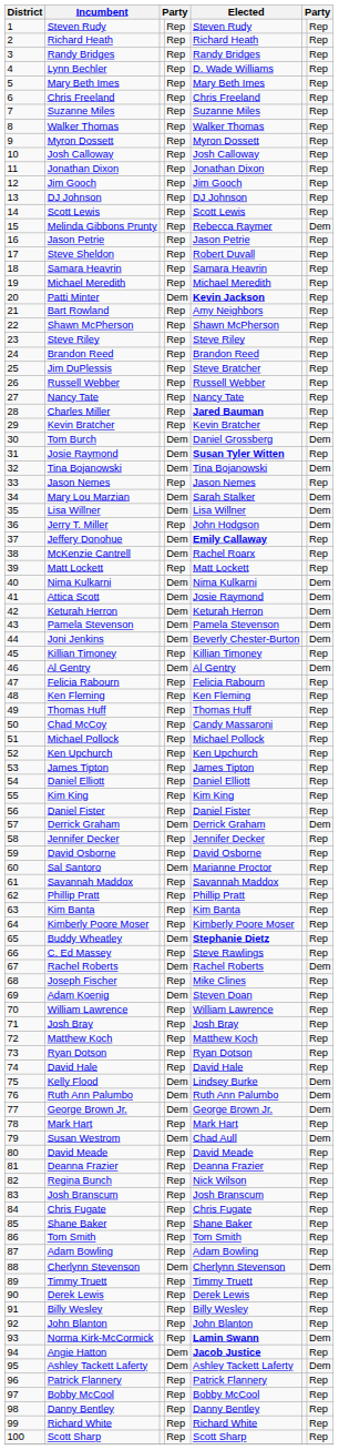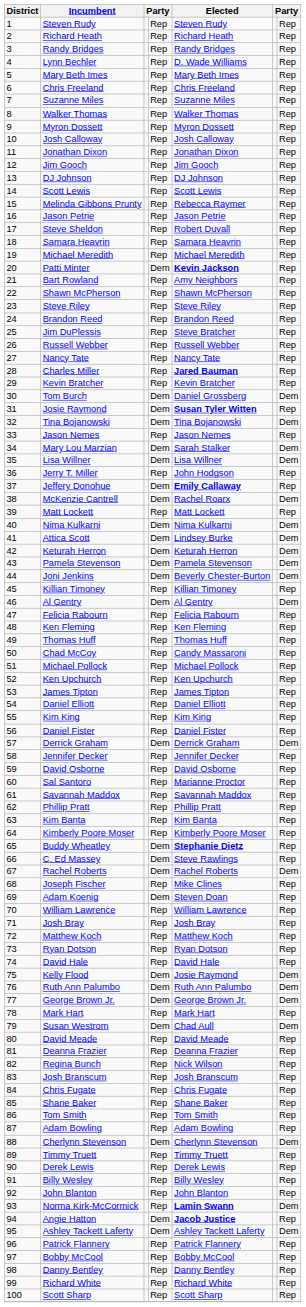Melinda Gibbons Prunty | column 7: Dem -> Rep
Jerry T. Miller | column 7: Dem -> Rep
McKenzie Cantrell | column 7: Rep -> Dem
Attica Scott | Elected: Josie Raymond -> Lindsey Burke
Sal Santoro | column 4: Dem -> Rep
C. Ed Massey | column 4: Rep -> Dem
Kelly Flood | Elected: Lindsey Burke -> Josie Raymond
